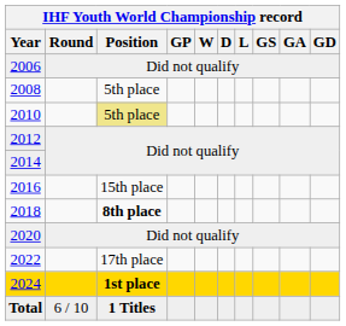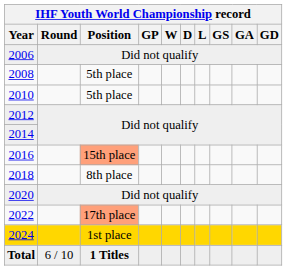2010 | IHF Youth World Championship record / Position: khaki background -> no background
2016 | IHF Youth World Championship record / Position: no background -> lightsalmon background
2018 | IHF Youth World Championship record / Position: bold -> normal
2022 | IHF Youth World Championship record / Position: no background -> lightsalmon background
2024 | IHF Youth World Championship record / Position: bold -> normal
